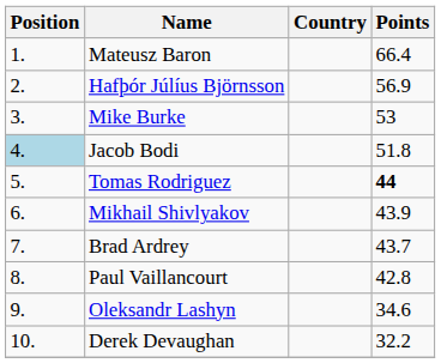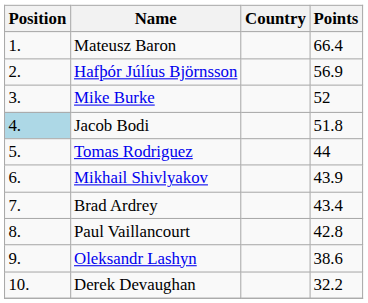Mike Burke | Points: 53 -> 52
Tomas Rodriguez | Points: bold -> normal
Brad Ardrey | Points: 43.7 -> 43.4
Oleksandr Lashyn | Points: 34.6 -> 38.6
